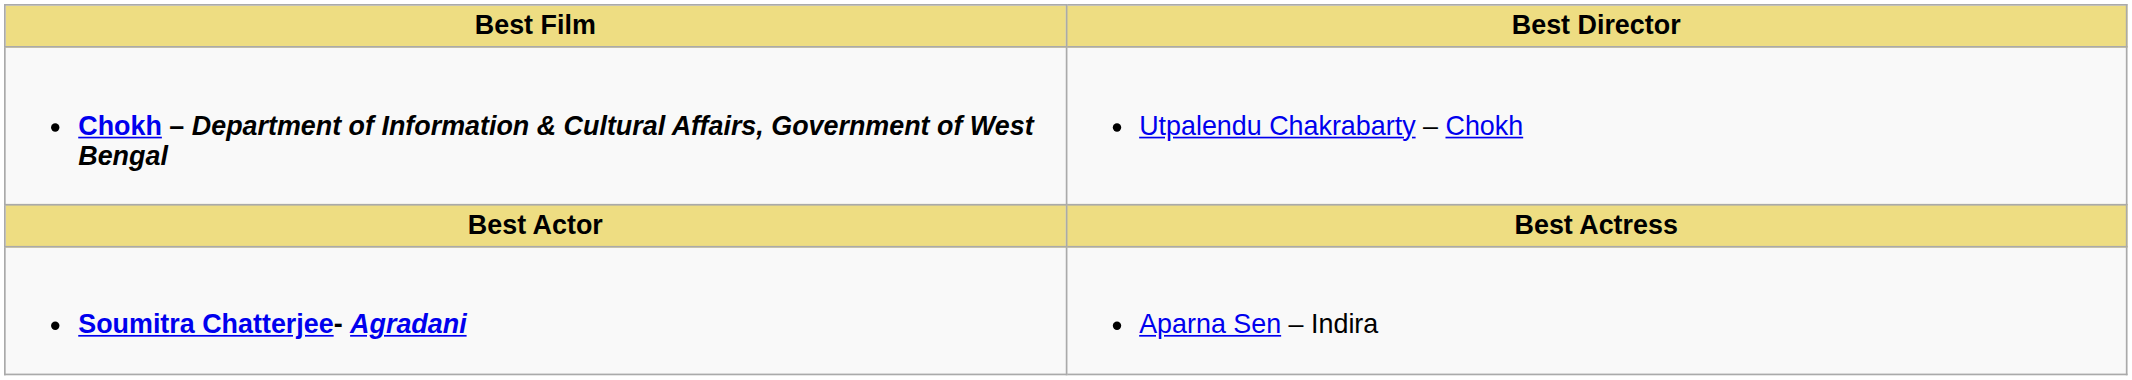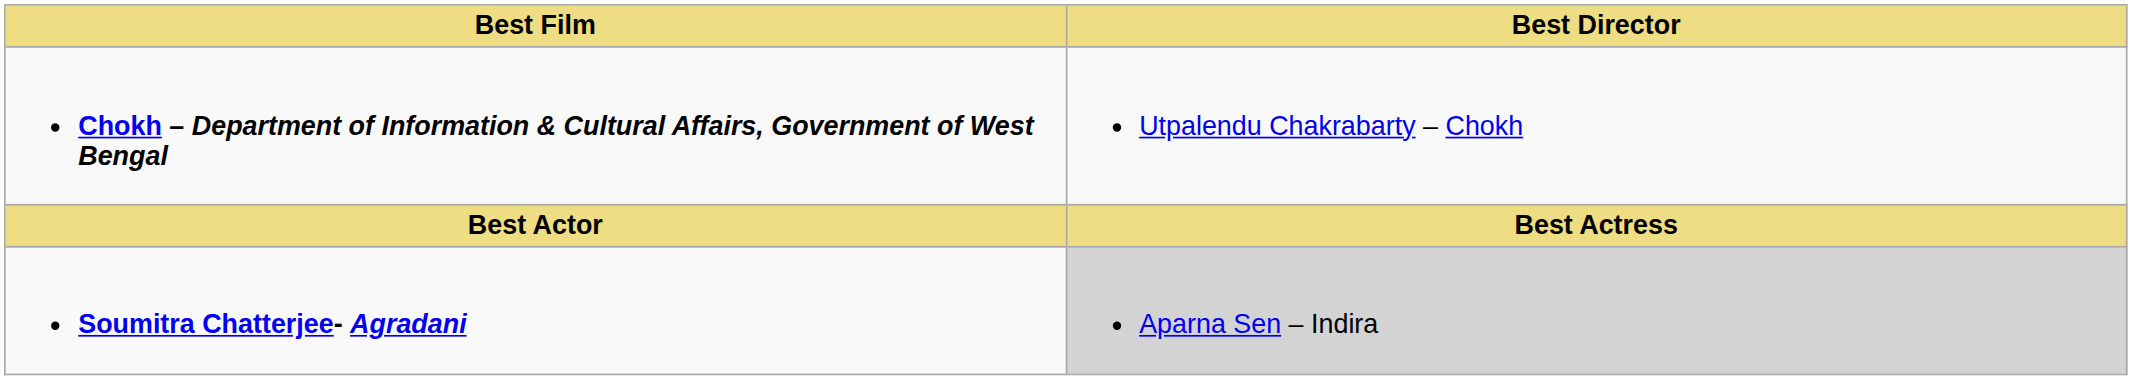Soumitra Chatterjee- Agradani | Best Director: no background -> lightgrey background
